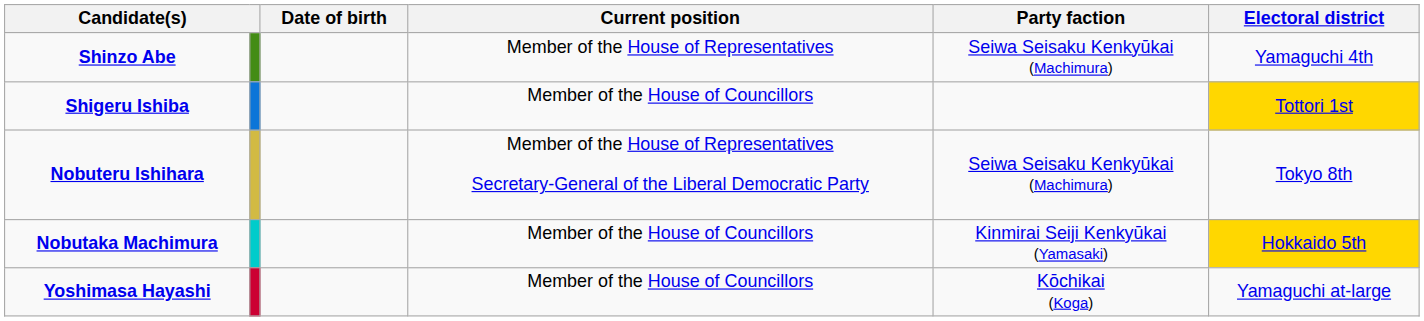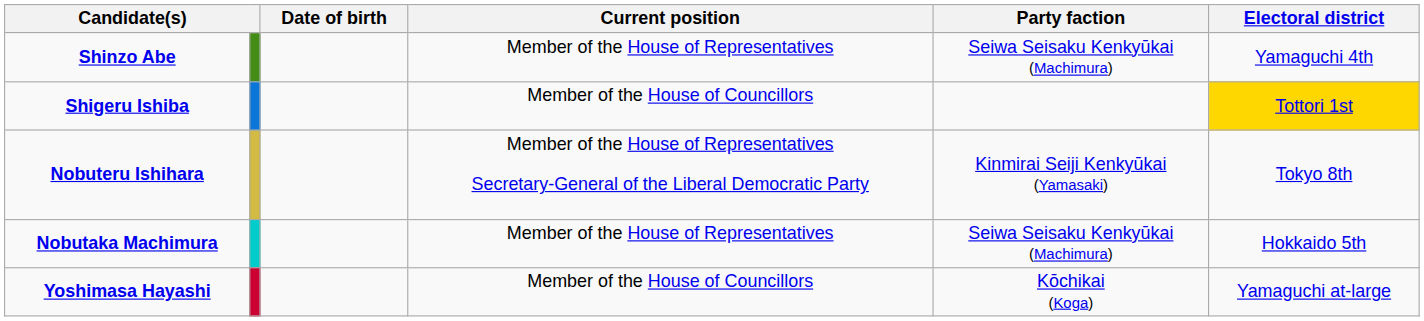Nobuteru Ishihara | Party faction: Seiwa Seisaku Kenkyūkai (Machimura) -> Kinmirai Seiji Kenkyūkai (Yamasaki)
Nobutaka Machimura | Current position: Member of the House of Councillors -> Member of the House of Representatives
Nobutaka Machimura | Party faction: Kinmirai Seiji Kenkyūkai (Yamasaki) -> Seiwa Seisaku Kenkyūkai (Machimura)
Nobutaka Machimura | Electoral district: gold background -> no background
